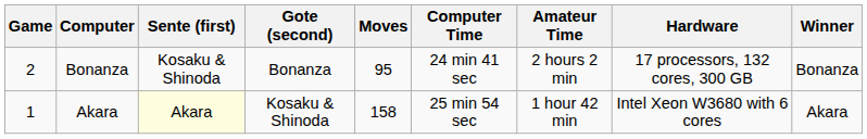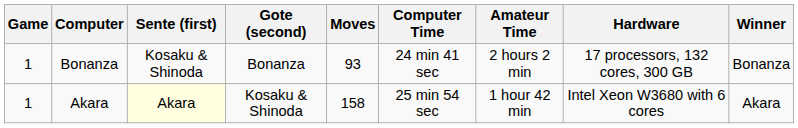row 2 | Game: 2 -> 1
row 2 | Moves: 95 -> 93
